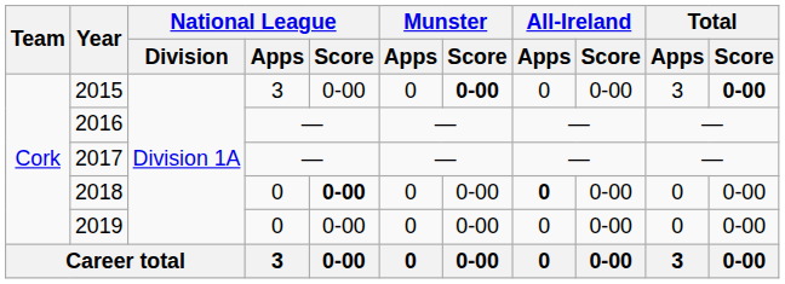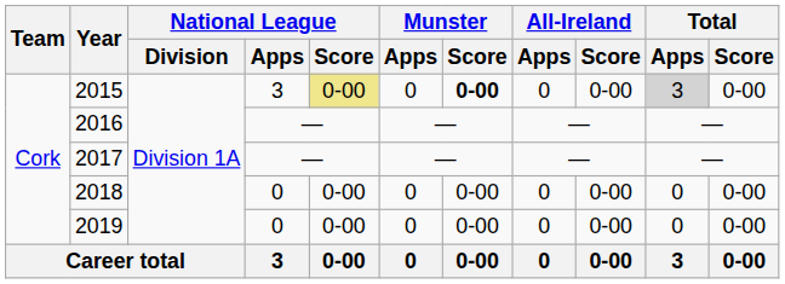2015 | National League / Score: no background -> khaki background
2015 | Total / Apps: no background -> lightgrey background
2015 | Total / Score: bold -> normal
2018 | National League / Score: bold -> normal
2018 | All-Ireland / Apps: bold -> normal
